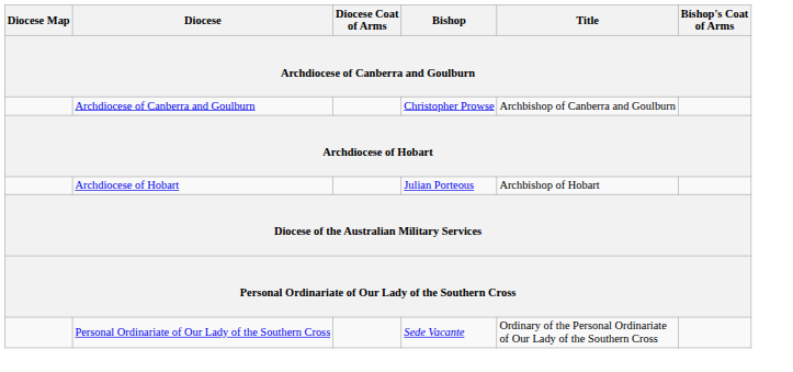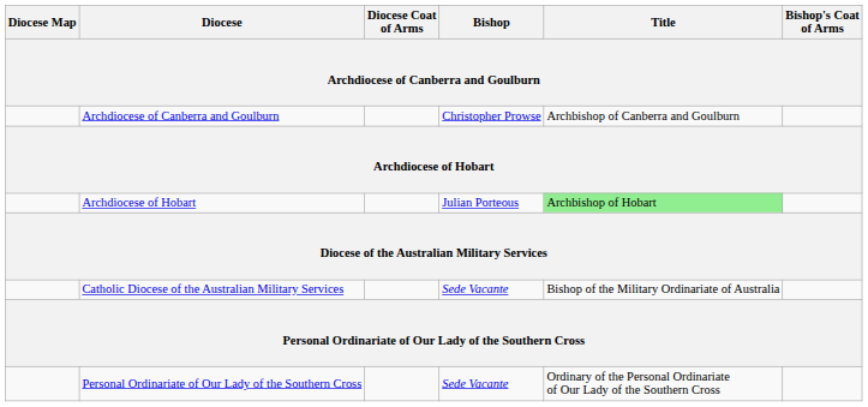Archdiocese of Hobart / Julian Porteous | Title: no background -> lightgreen background
+ row: Catholic Diocese of the Australian Military Services | Sede Vacante | Bishop of the Military Ordinariate of Australia
